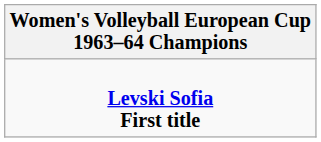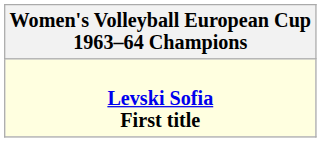row 2 | column 1: no background -> lightyellow background
